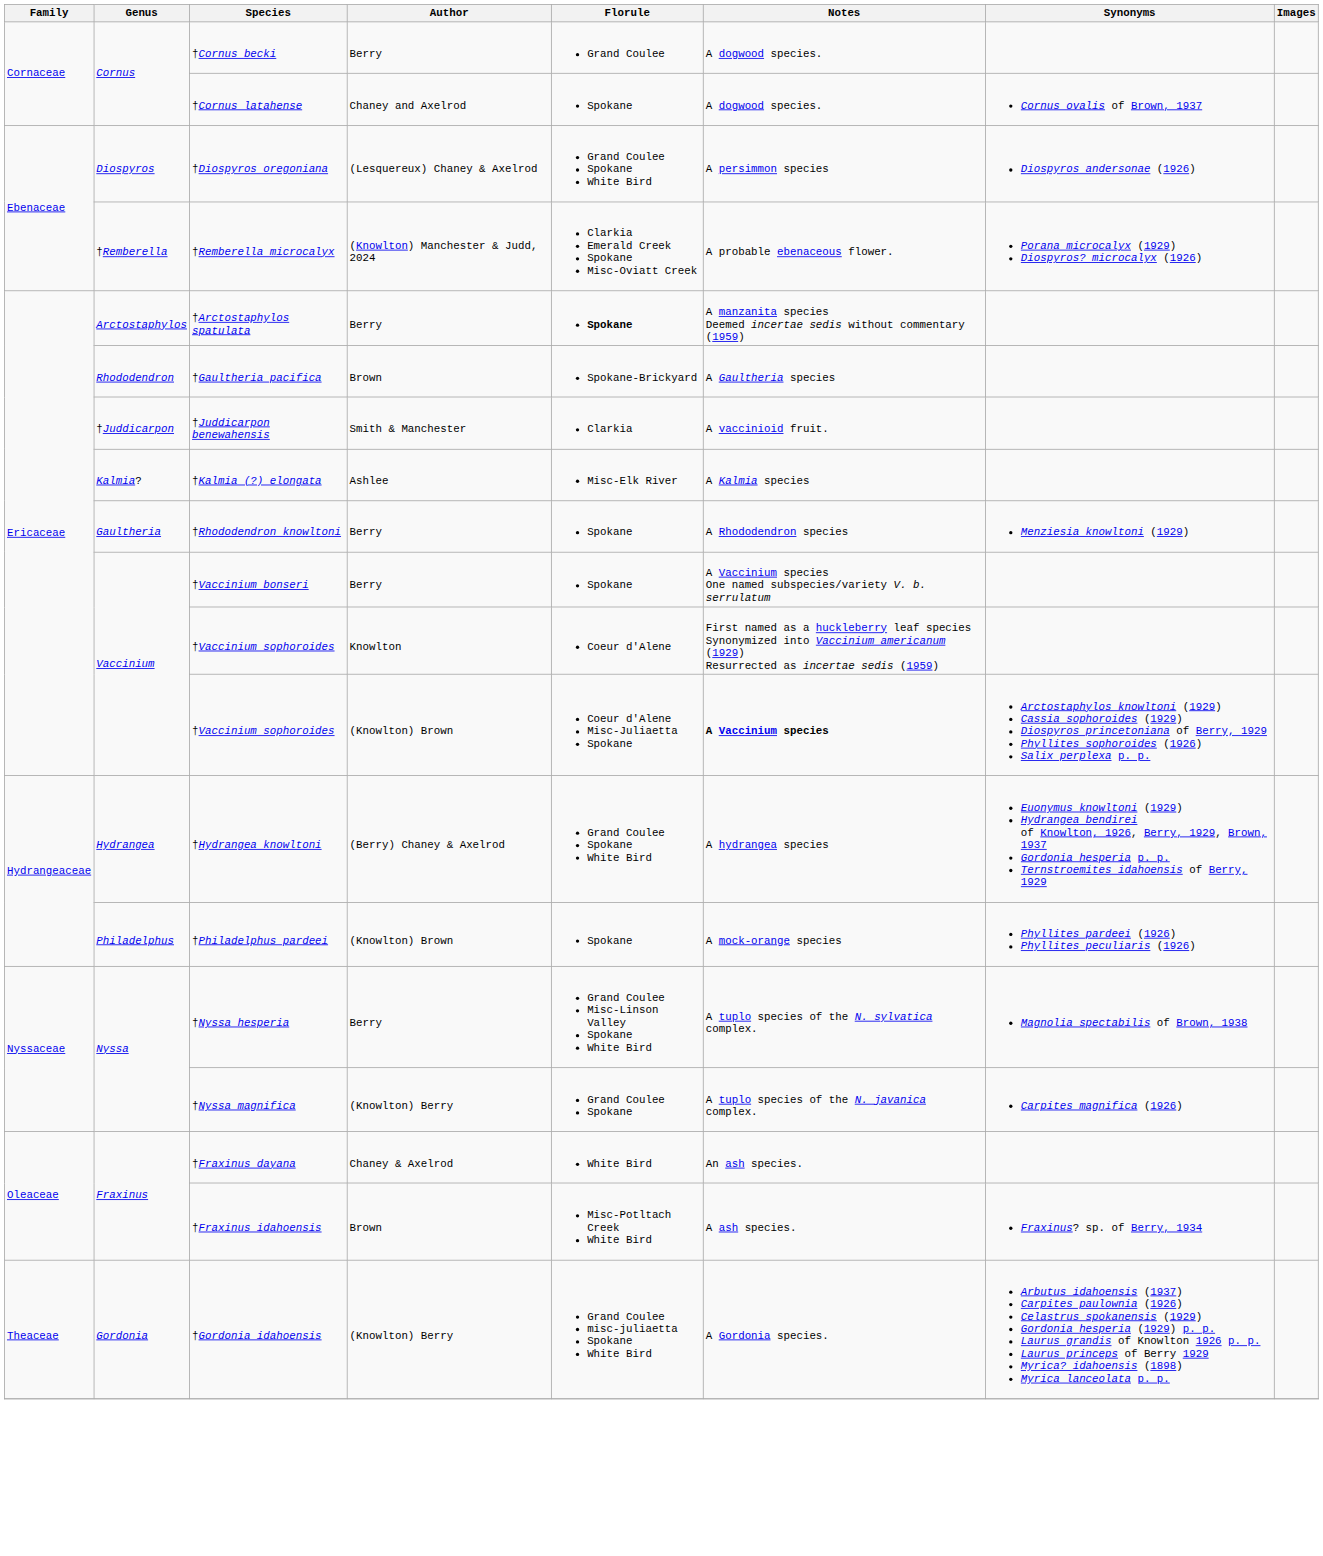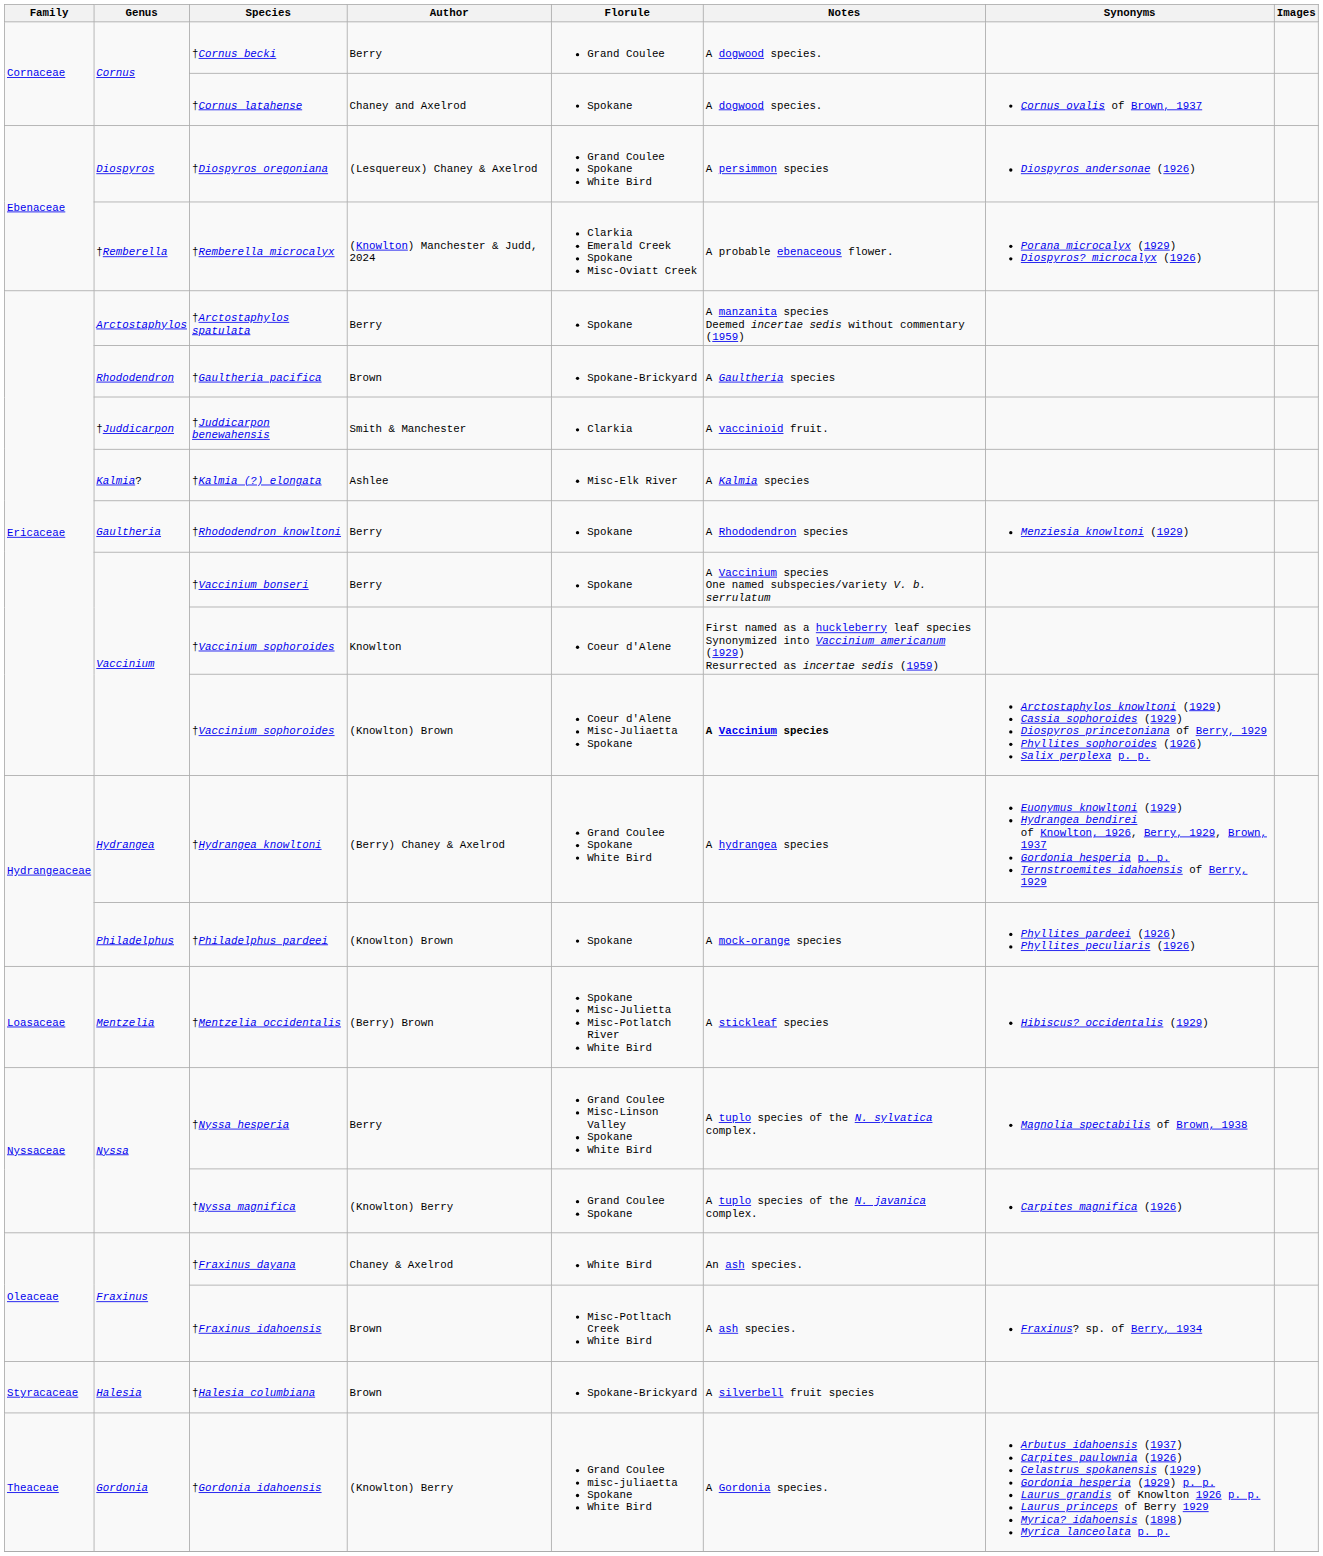†Arctostaphylos spatulata | Florule: bold -> normal
+ row: Loasaceae | Mentzelia | †Mentzelia occidentalis | (Berry) Brown | Spokane Misc-Julietta Misc-Potlatch River White Bird | A stickleaf species | Hibiscus? occidentalis (1929)
+ row: Styracaceae | Halesia | †Halesia columbiana | Brown | Spokane-Brickyard | A silverbell fruit species
